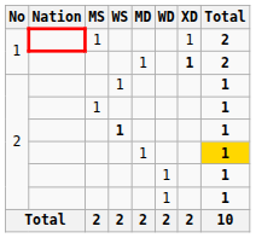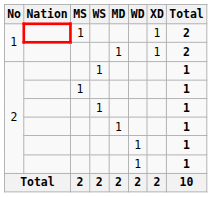row 3 | XD: bold -> normal
row 6 | WS: bold -> normal
row 7 | Total: gold background -> no background
